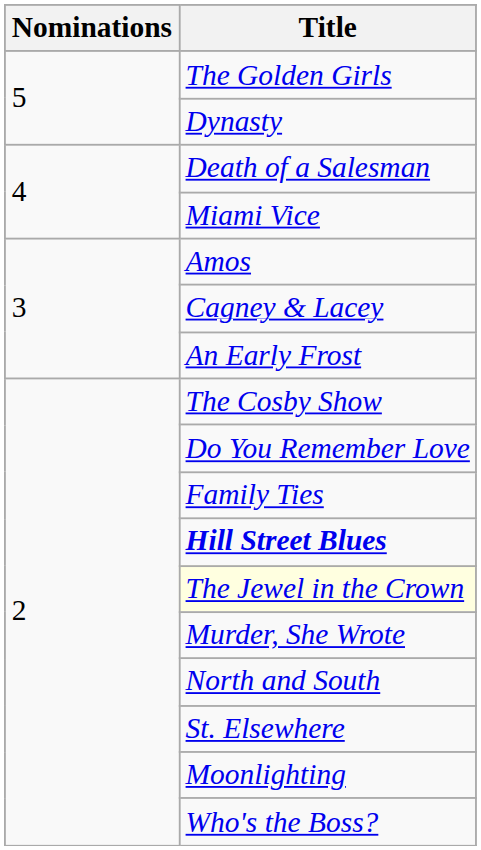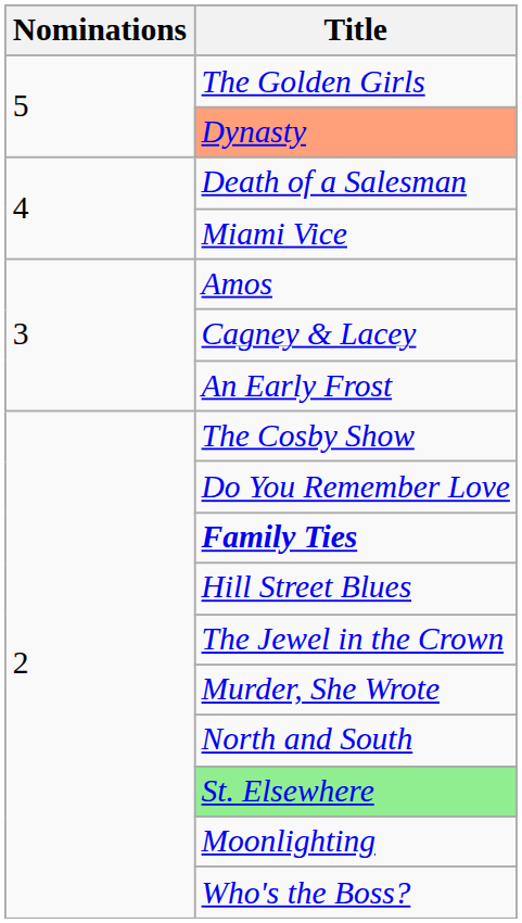Dynasty | Title: no background -> lightsalmon background
Family Ties | Title: normal -> bold
Hill Street Blues | Title: bold -> normal
The Jewel in the Crown | Title: lightyellow background -> no background
St. Elsewhere | Title: no background -> lightgreen background
